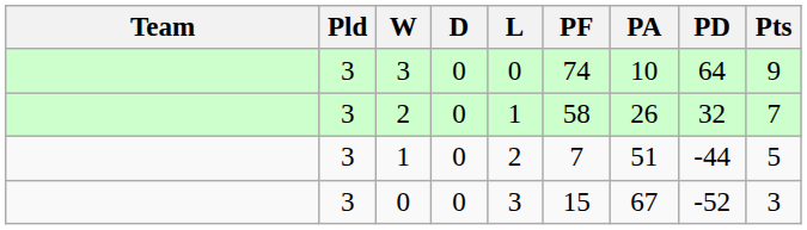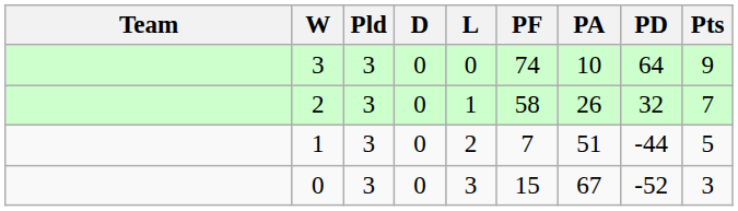columns swapped: Pld <-> W
